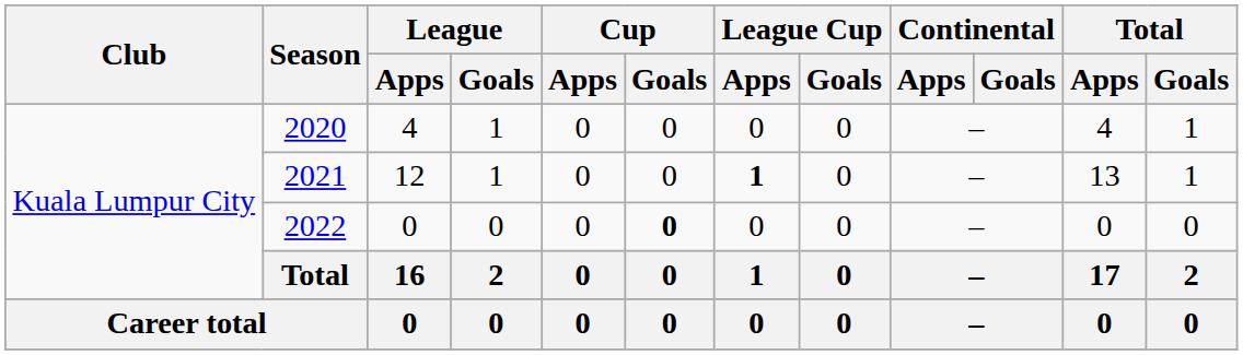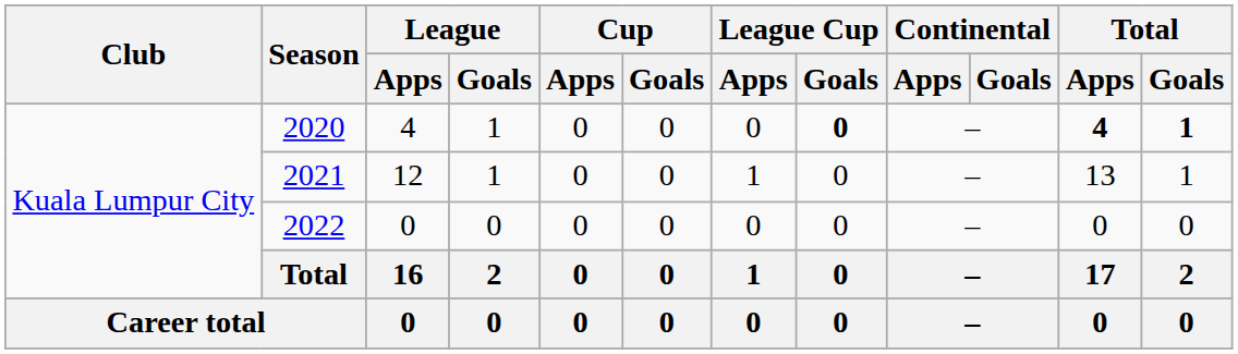2020 | League Cup / Goals: normal -> bold
2020 | Total / Apps: normal -> bold
2020 | Total / Goals: normal -> bold
2021 | League Cup / Apps: bold -> normal
2022 | Cup / Goals: bold -> normal
